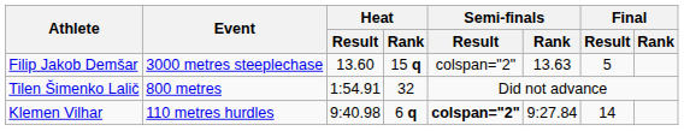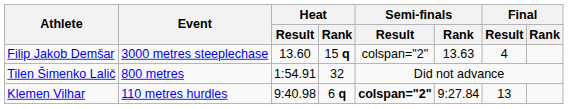Filip Jakob Demšar | Final / Result: 5 -> 4
Klemen Vilhar | Final / Result: 14 -> 13
